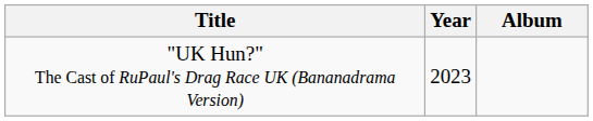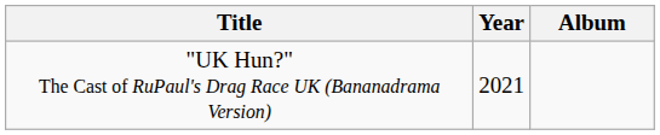row 2 | Year: 2023 -> 2021
